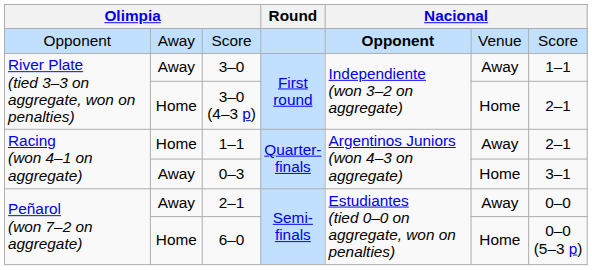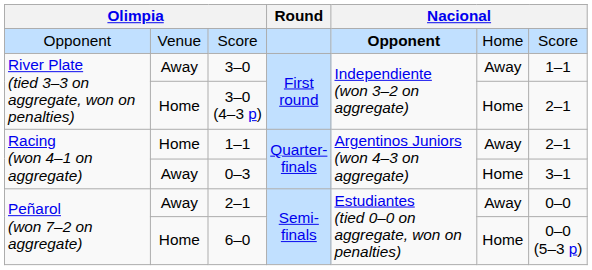row 2 | column 2: Away -> Venue
row 2 | column 6: Venue -> Home
